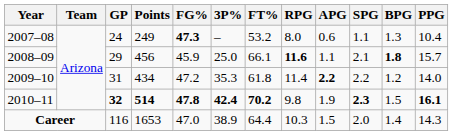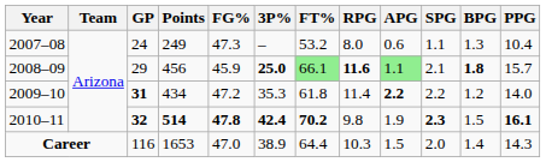2007–08 | FG%: bold -> normal
2008–09 | 3P%: normal -> bold
2008–09 | FT%: no background -> lightgreen background
2008–09 | APG: no background -> lightgreen background
2009–10 | GP: normal -> bold
